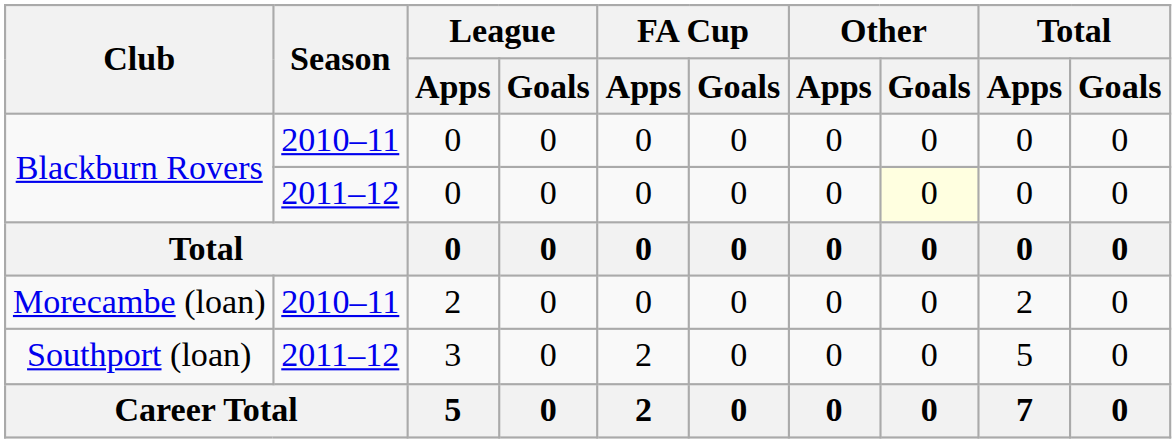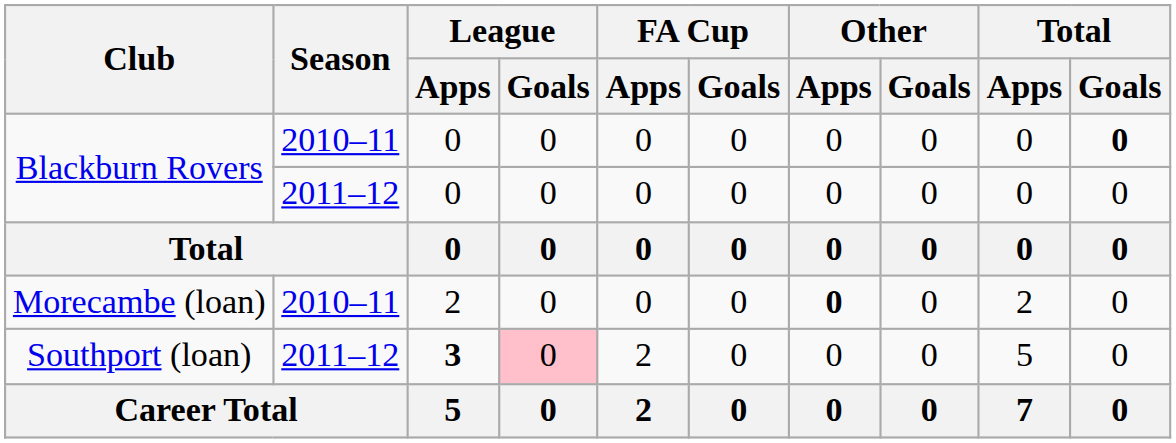Blackburn Rovers / 2010–11 | Total / Goals: normal -> bold
Blackburn Rovers / 2011–12 | Other / Goals: lightyellow background -> no background
Morecambe (loan) | Other / Apps: normal -> bold
Southport (loan) | League / Apps: normal -> bold
Southport (loan) | League / Goals: no background -> pink background
